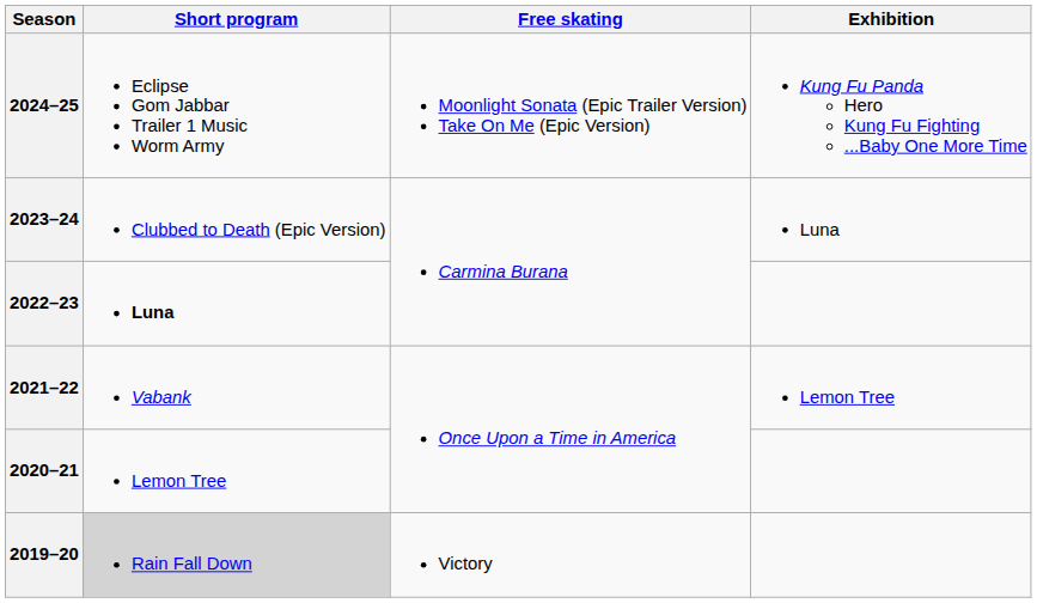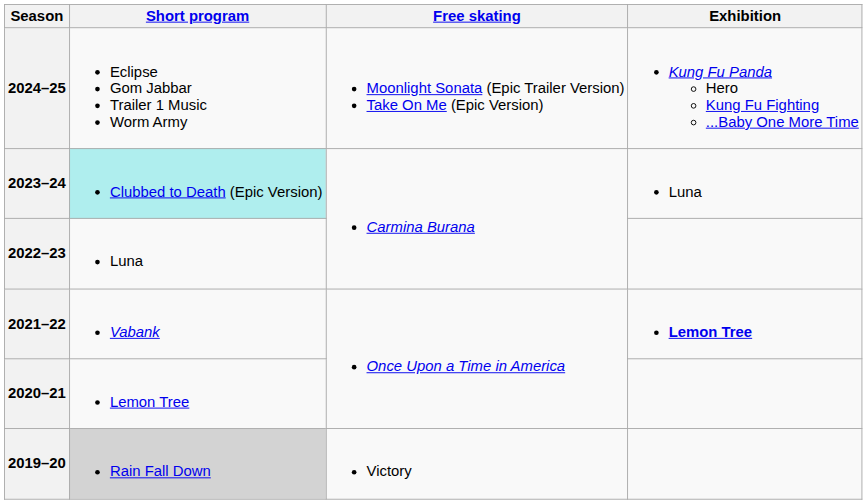2023–24 | Short program: no background -> paleturquoise background
2022–23 | Short program: bold -> normal
2021–22 | Exhibition: normal -> bold
